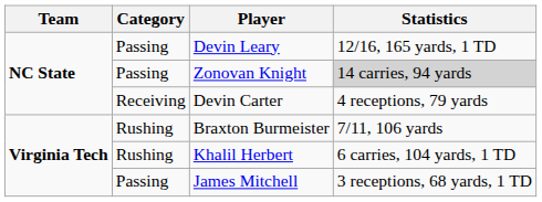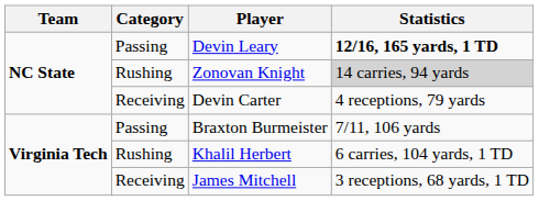Devin Leary | Statistics: normal -> bold
Zonovan Knight | Category: Passing -> Rushing
Braxton Burmeister | Category: Rushing -> Passing
James Mitchell | Category: Passing -> Receiving
